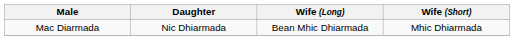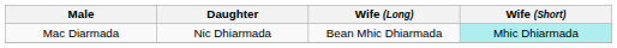Mac Diarmada | Wife (Short): no background -> paleturquoise background
